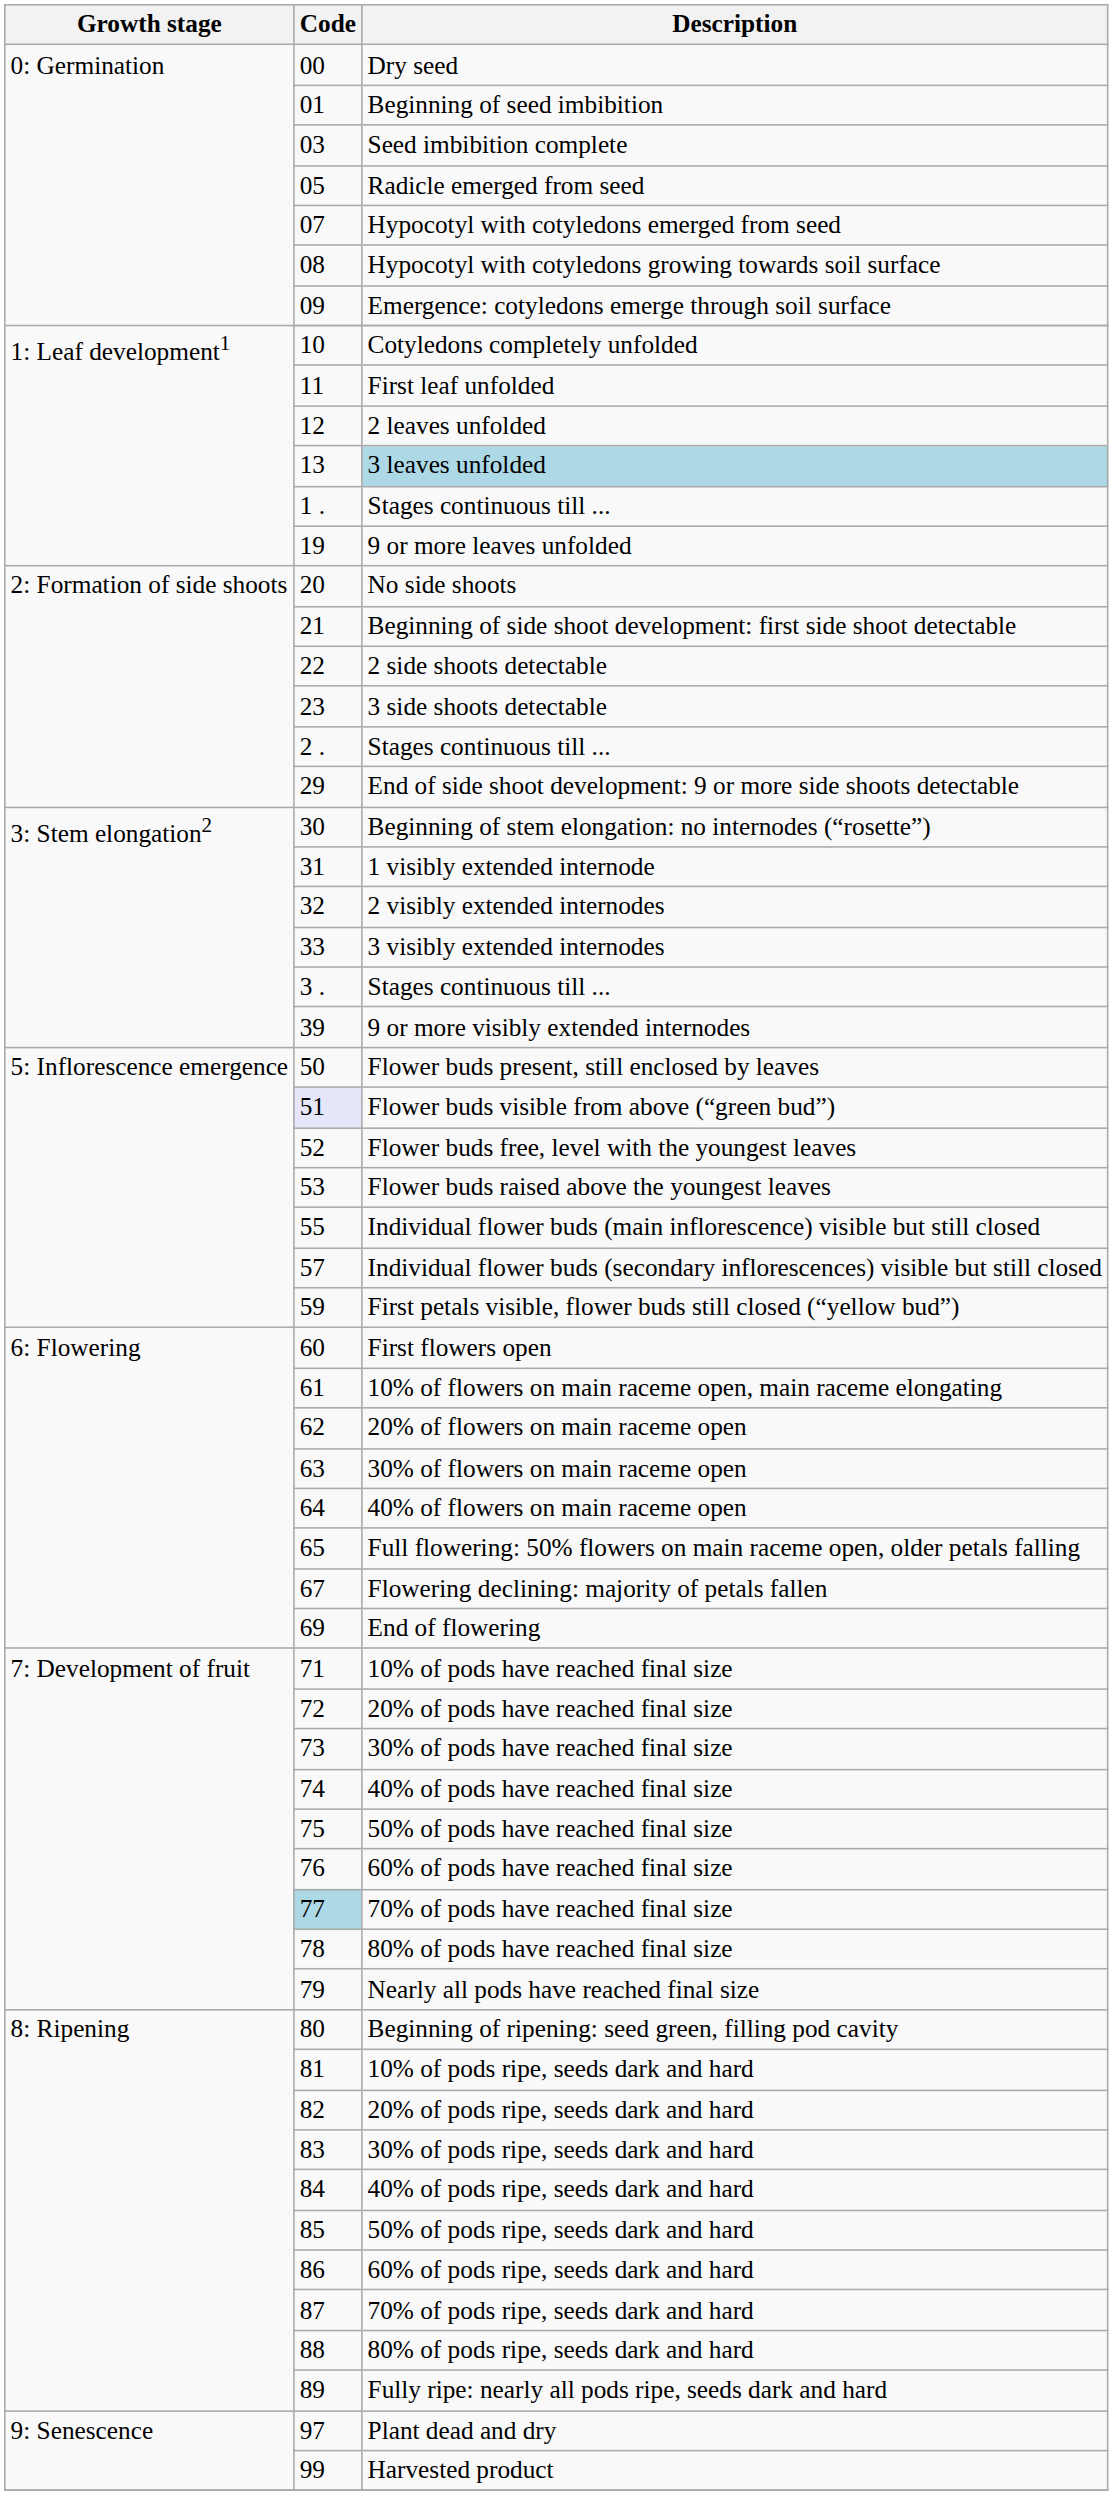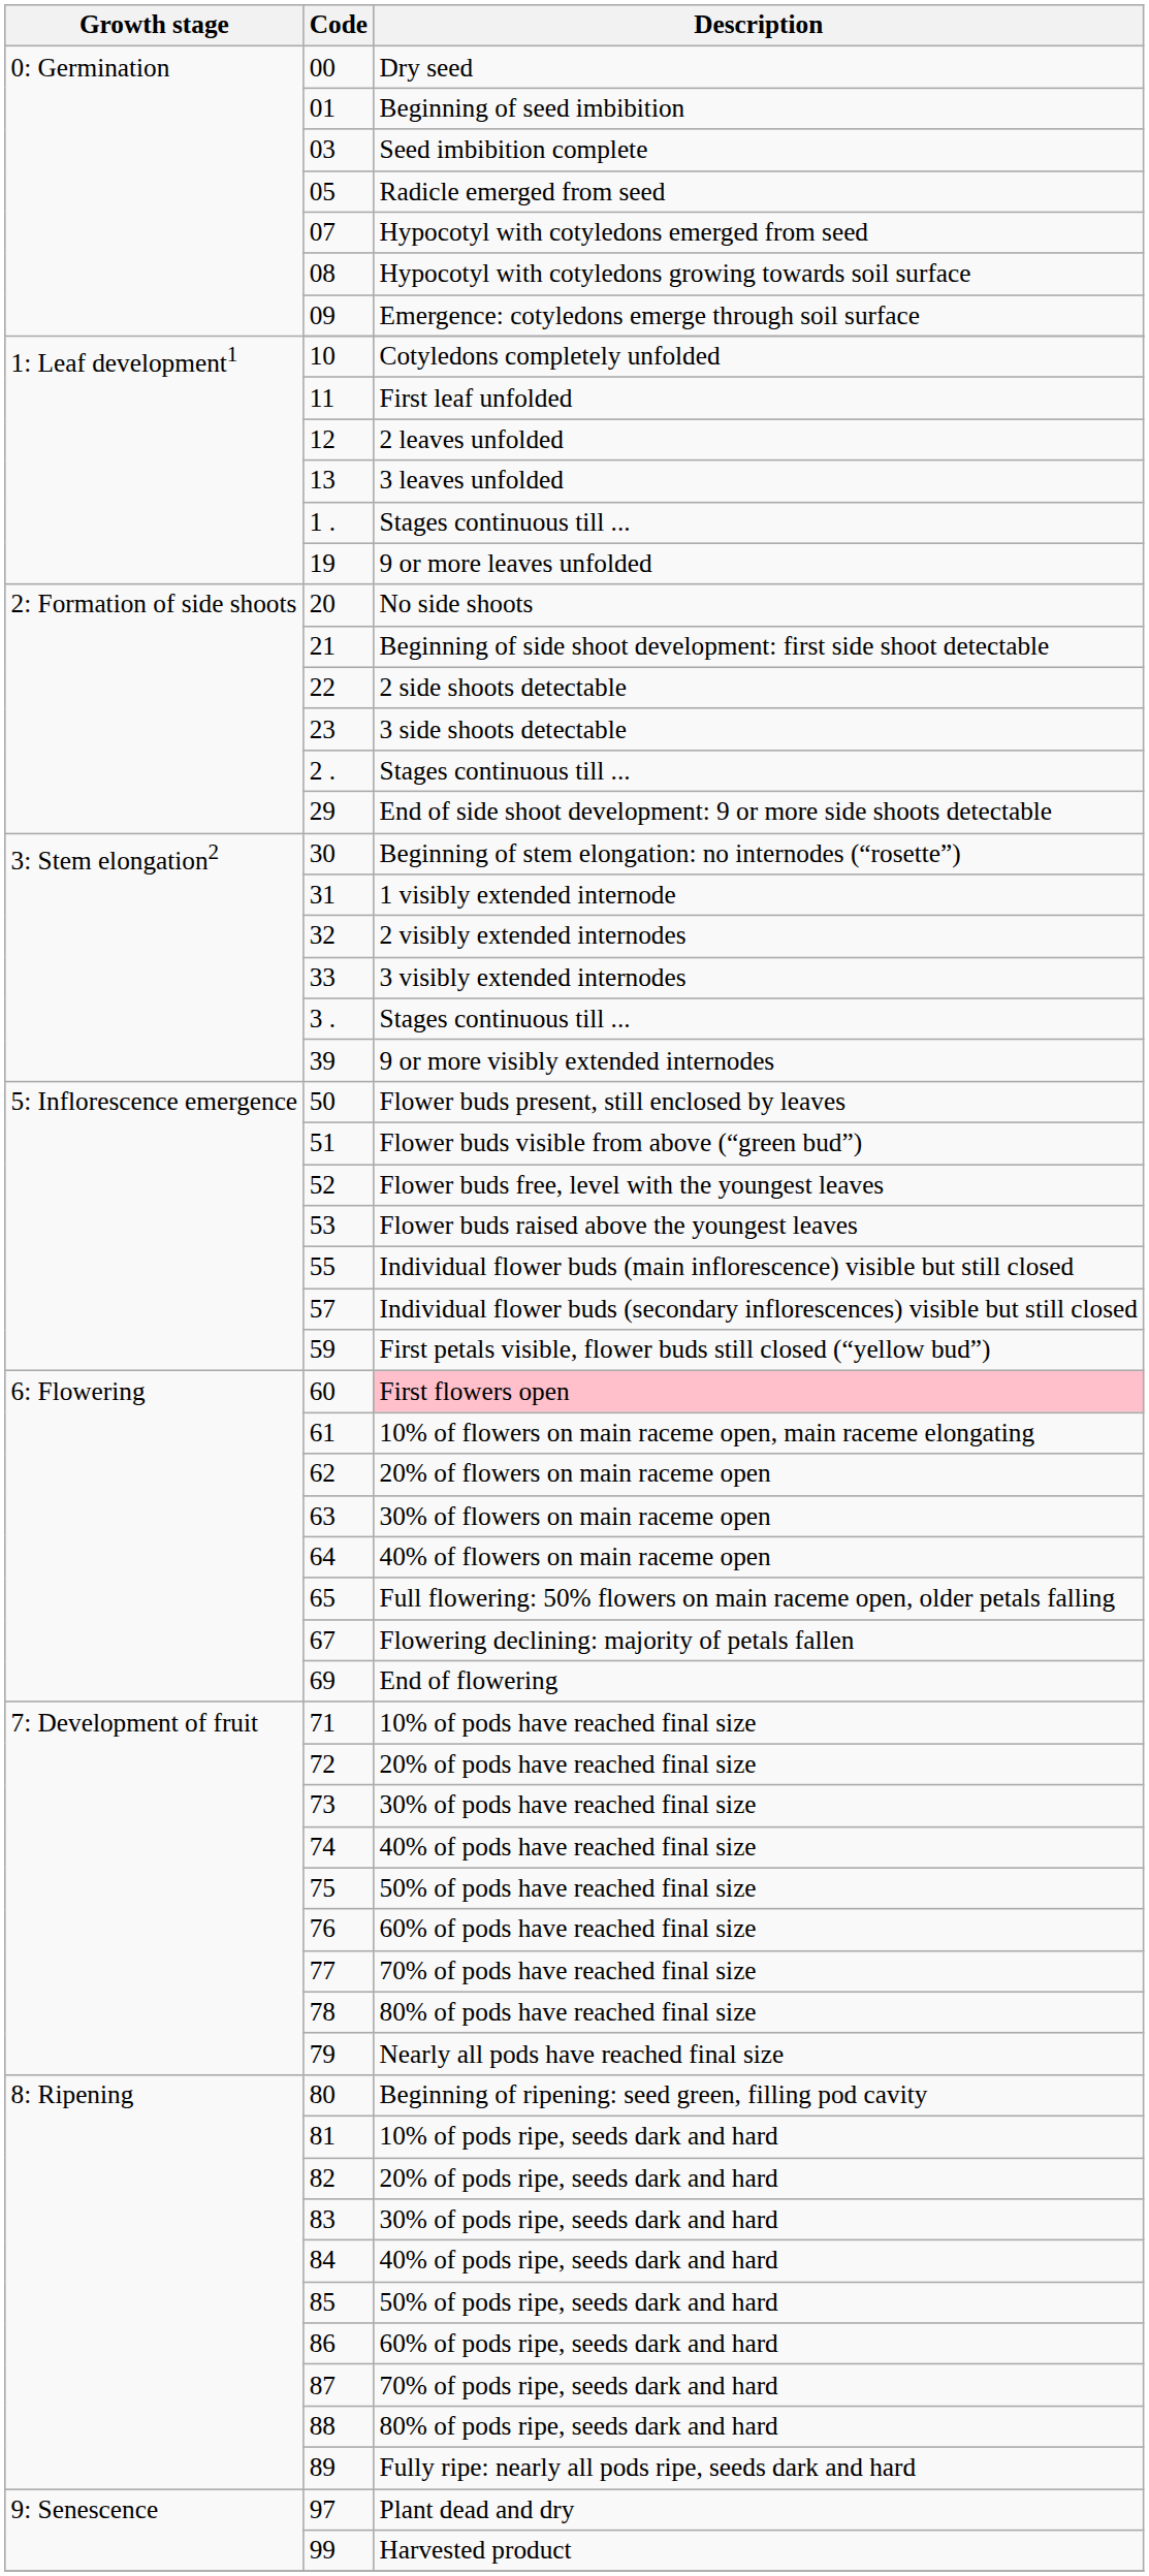3 leaves unfolded | Description: lightblue background -> no background
Flower buds visible from above (“green bud”) | Code: lavender background -> no background
First flowers open | Description: no background -> pink background
70% of pods have reached final size | Code: lightblue background -> no background
